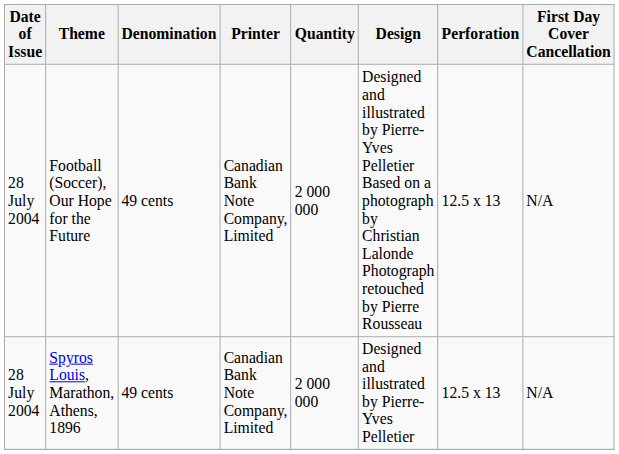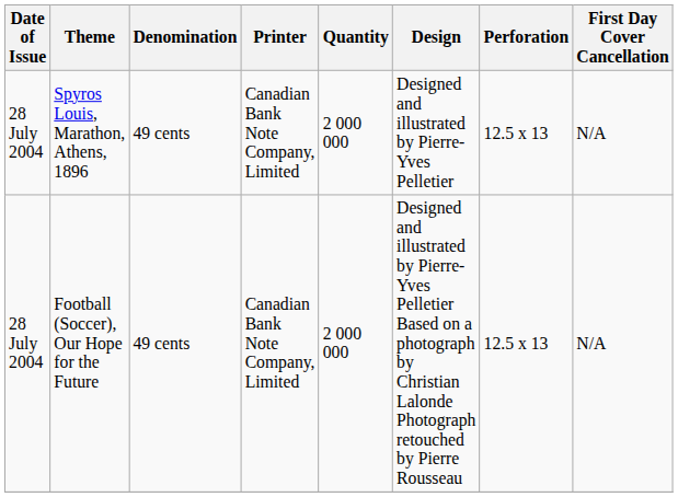rows swapped: Spyros Louis, Marathon, Athens, 1896 <-> Football (Soccer), Our Hope for the Future
